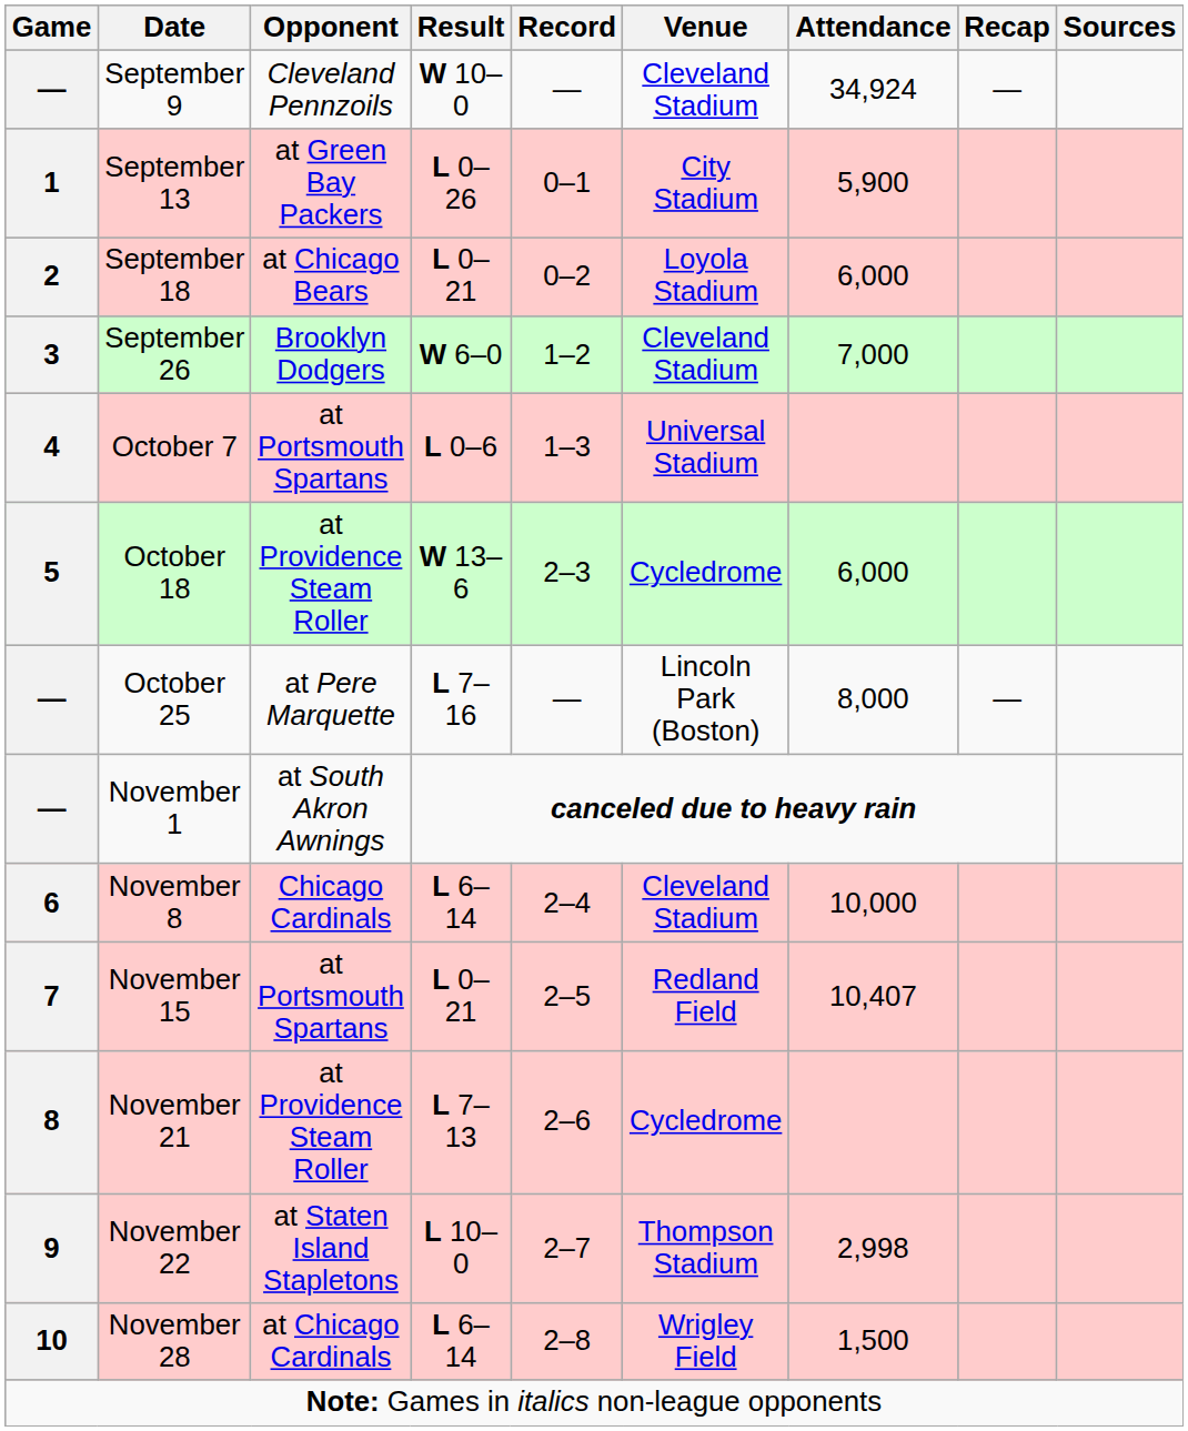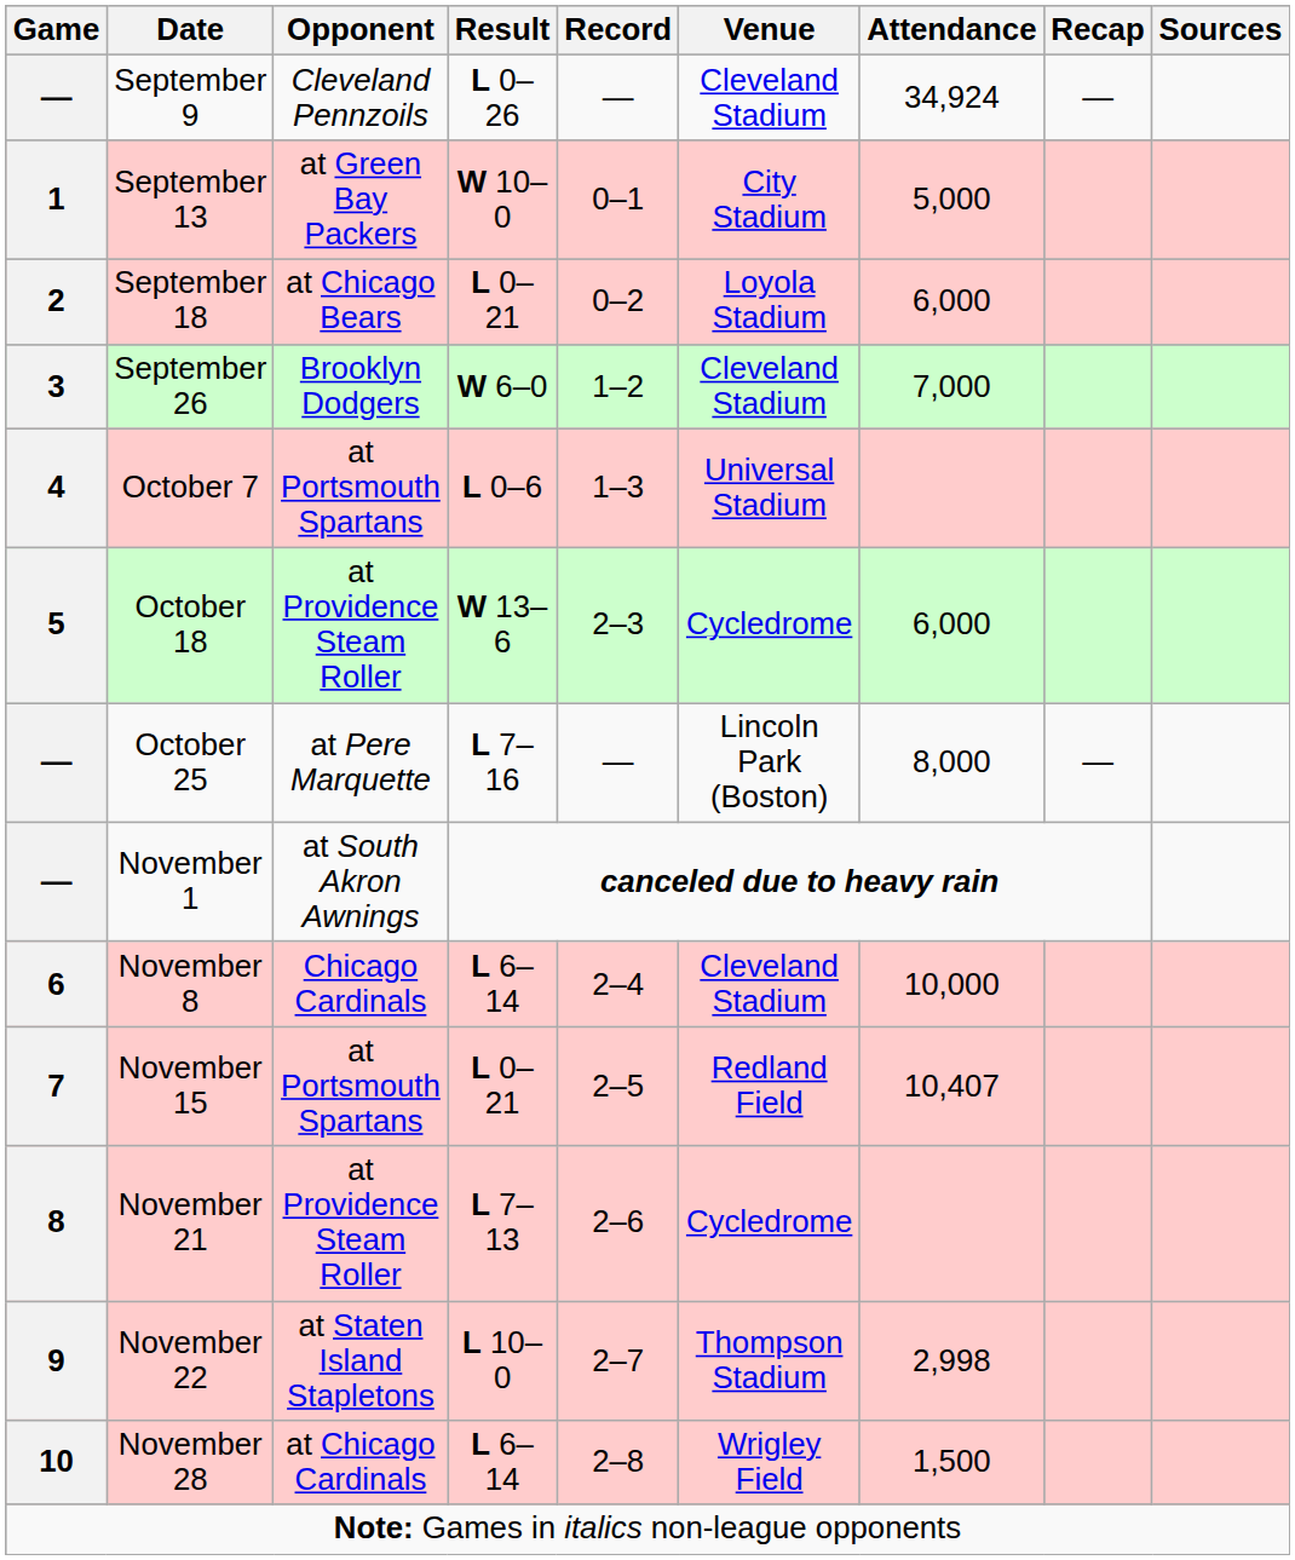September 9 | Result: W 10–0 -> L 0–26
September 13 | Result: L 0–26 -> W 10–0
September 13 | Attendance: 5,900 -> 5,000
